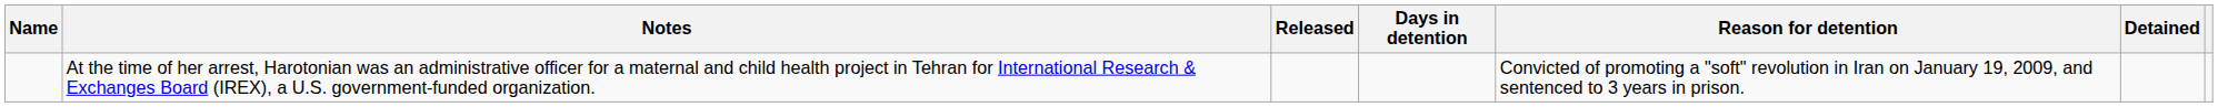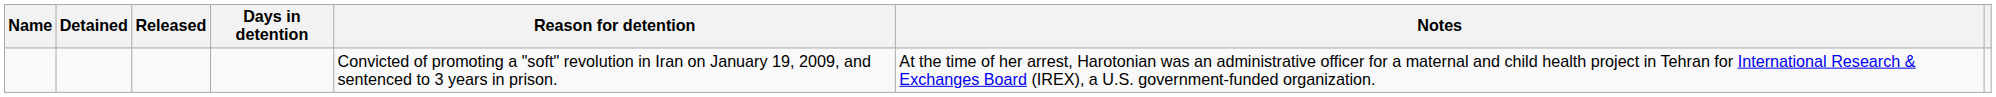columns swapped: Detained <-> Notes
